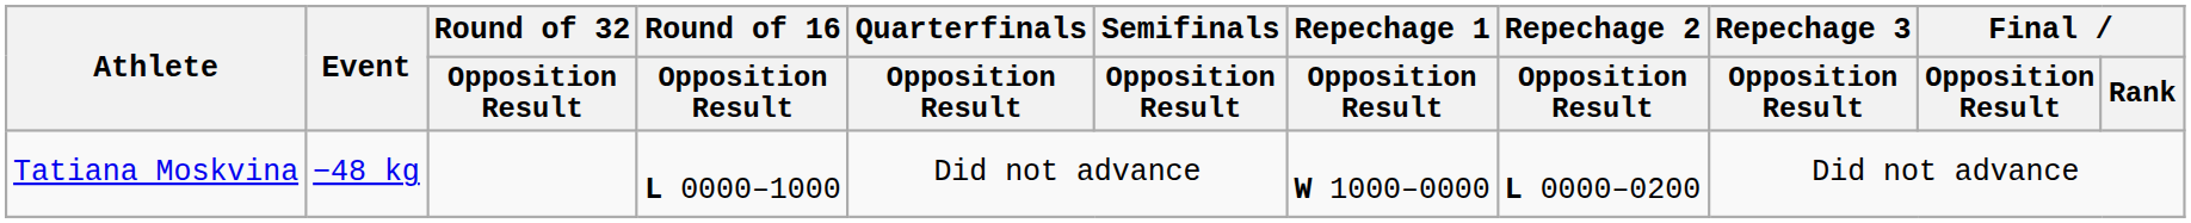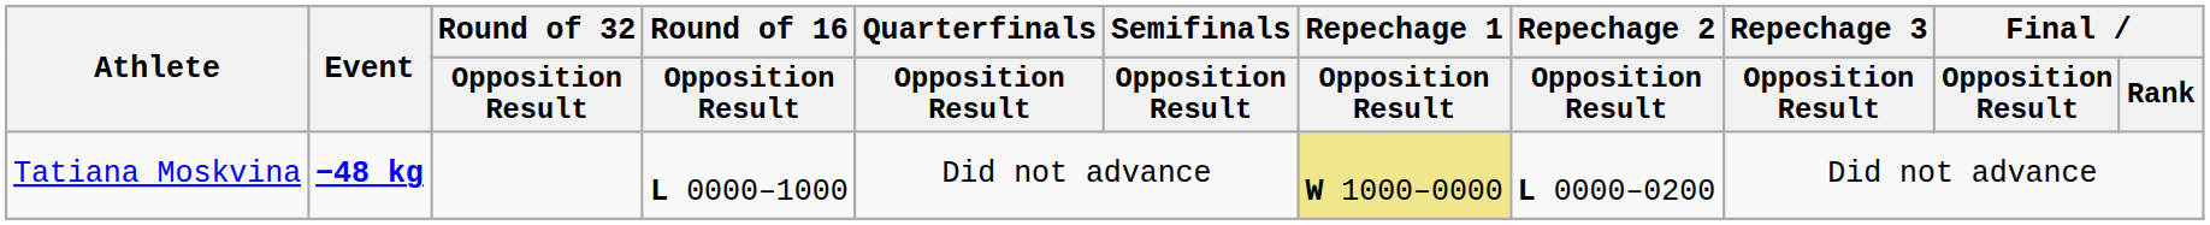Tatiana Moskvina | Event: normal -> bold
Tatiana Moskvina | Repechage 1 / Opposition Result: no background -> khaki background
